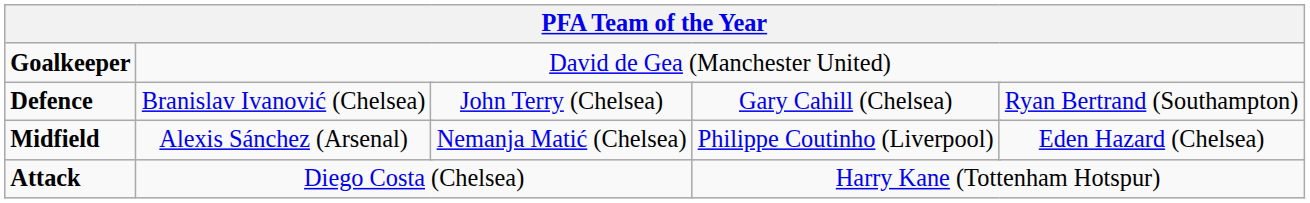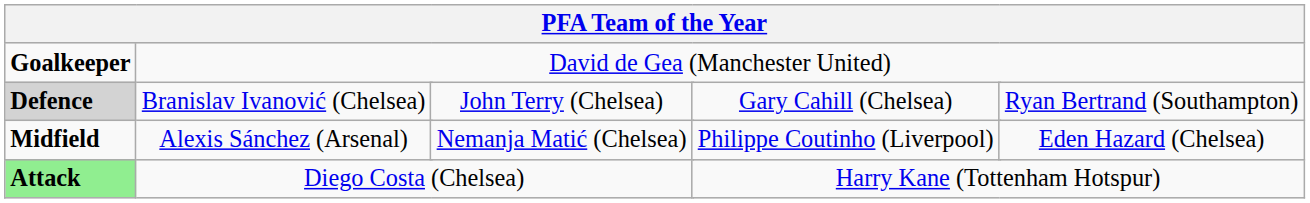Defence | column 1: no background -> lightgrey background
Attack | column 1: no background -> lightgreen background
